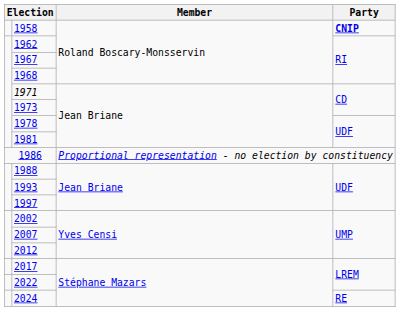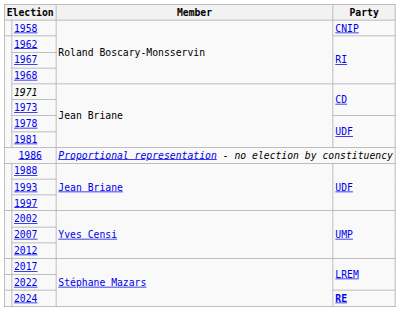1958 | Party: bold -> normal
2024 | Party: normal -> bold
